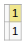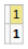row 2 | column 2: normal -> bold
